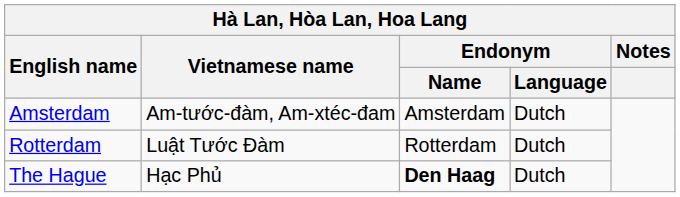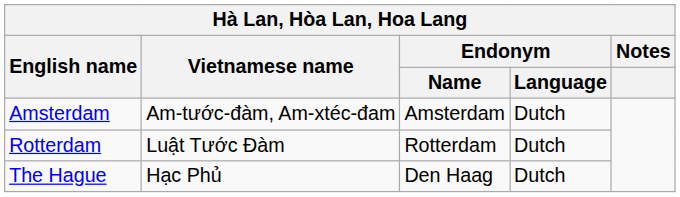The Hague | Endonym / Name: bold -> normal
